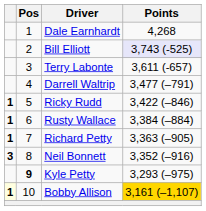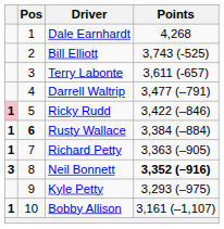Bill Elliott | Points: lavender background -> no background
Ricky Rudd | column 1: no background -> pink background
Rusty Wallace | Pos: normal -> bold
Neil Bonnett | Points: normal -> bold
Kyle Petty | Pos: bold -> normal
Bobby Allison | column 1: lightyellow background -> no background
Bobby Allison | Points: gold background -> no background
